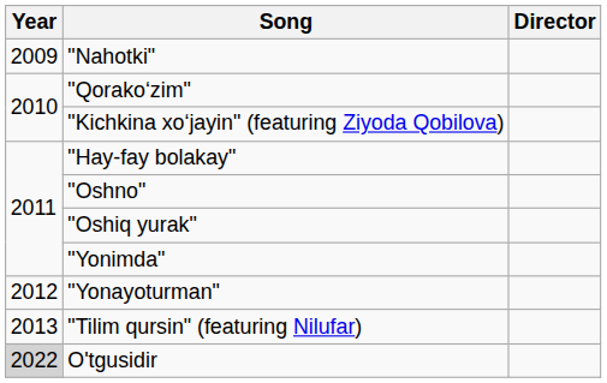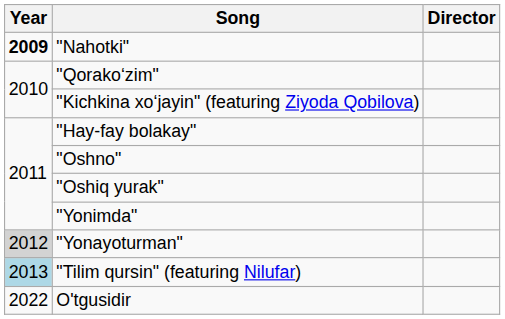"Nahotki" | Year: normal -> bold
"Yonayoturman" | Year: no background -> lightgrey background
"Tilim qursin" (featuring Nilufar) | Year: no background -> lightblue background
O'tgusidir | Year: lightgrey background -> no background
